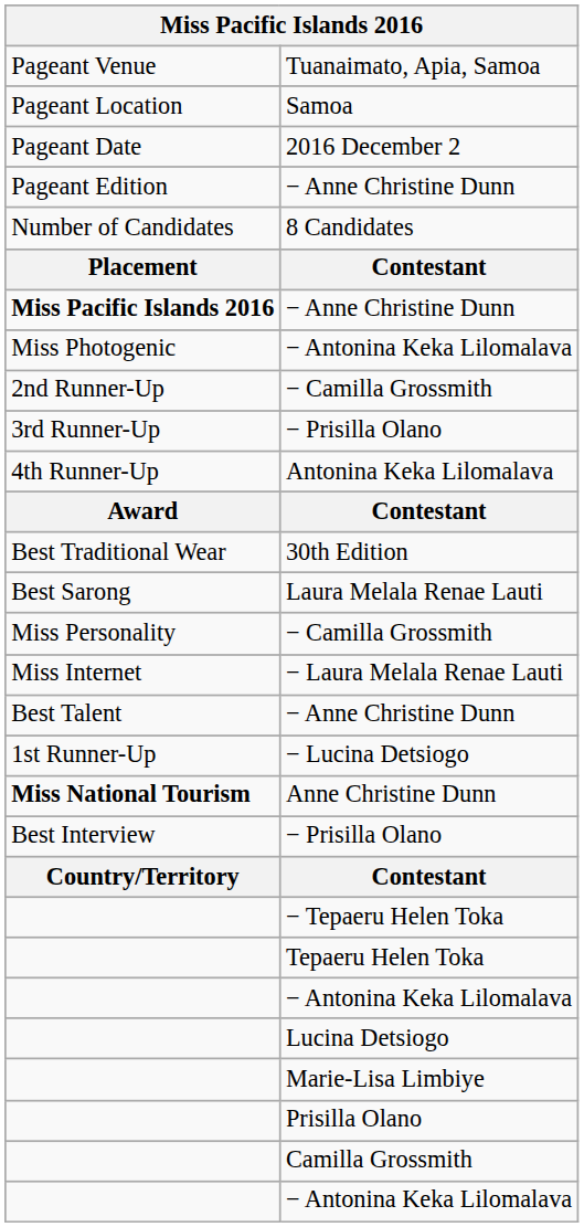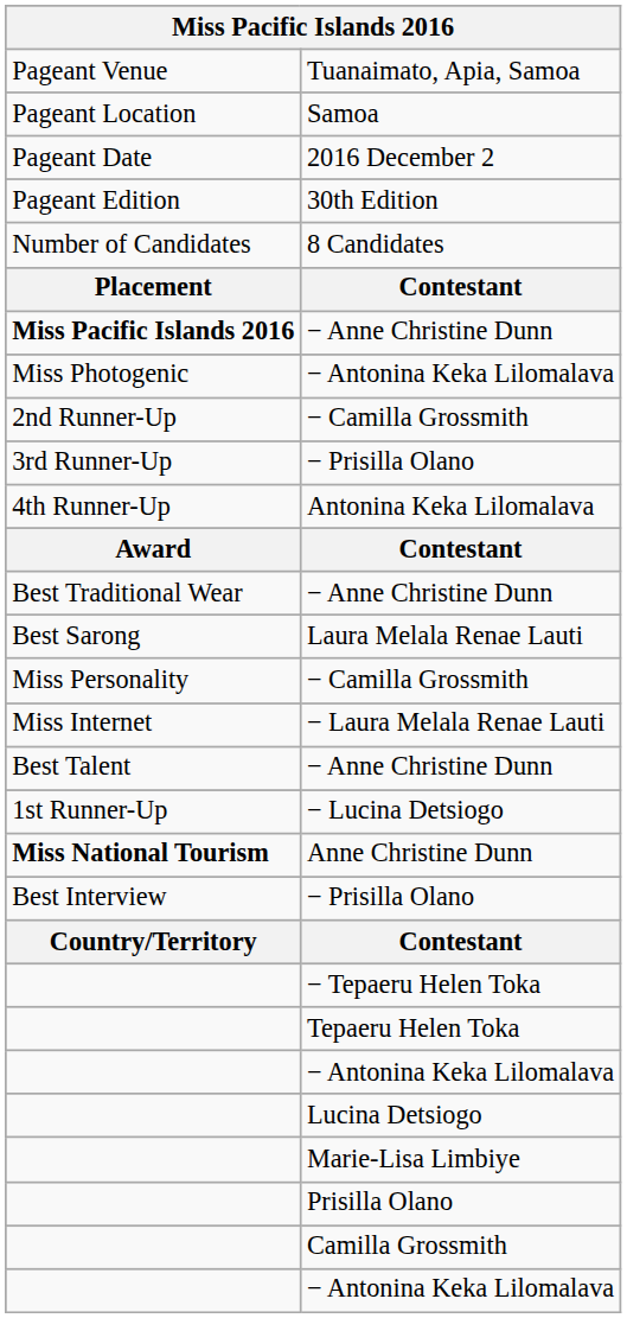row 5 | column 2: − Anne Christine Dunn -> 30th Edition
row 14 | column 2: 30th Edition -> − Anne Christine Dunn
